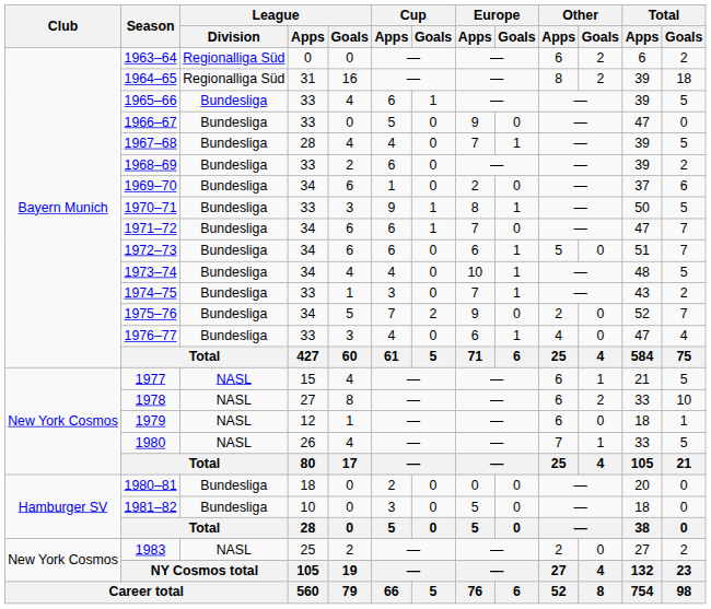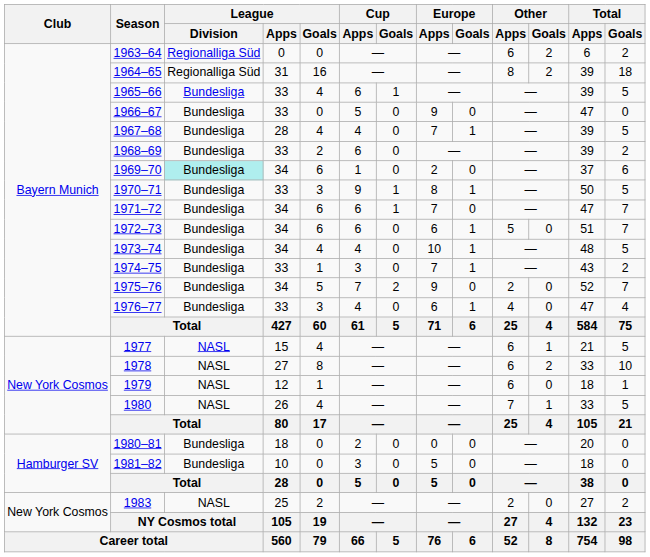1969–70 | League / Division: no background -> paleturquoise background
